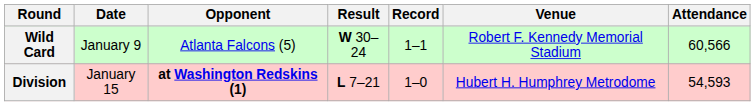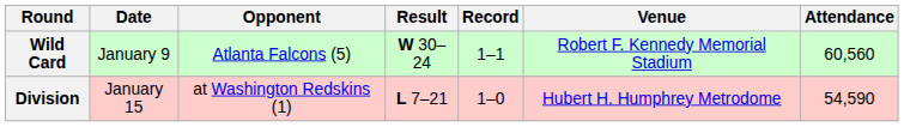Wild Card | Attendance: 60,566 -> 60,560
Division | Opponent: bold -> normal
Division | Attendance: 54,593 -> 54,590
